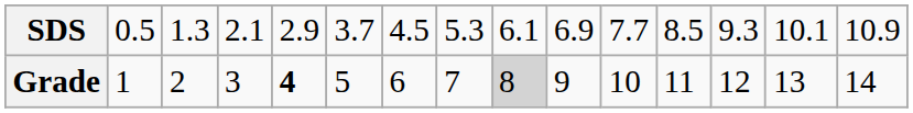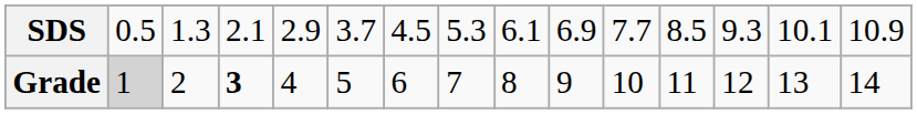Grade | column 2: no background -> lightgrey background
Grade | column 4: normal -> bold
Grade | column 5: bold -> normal
Grade | column 9: lightgrey background -> no background
